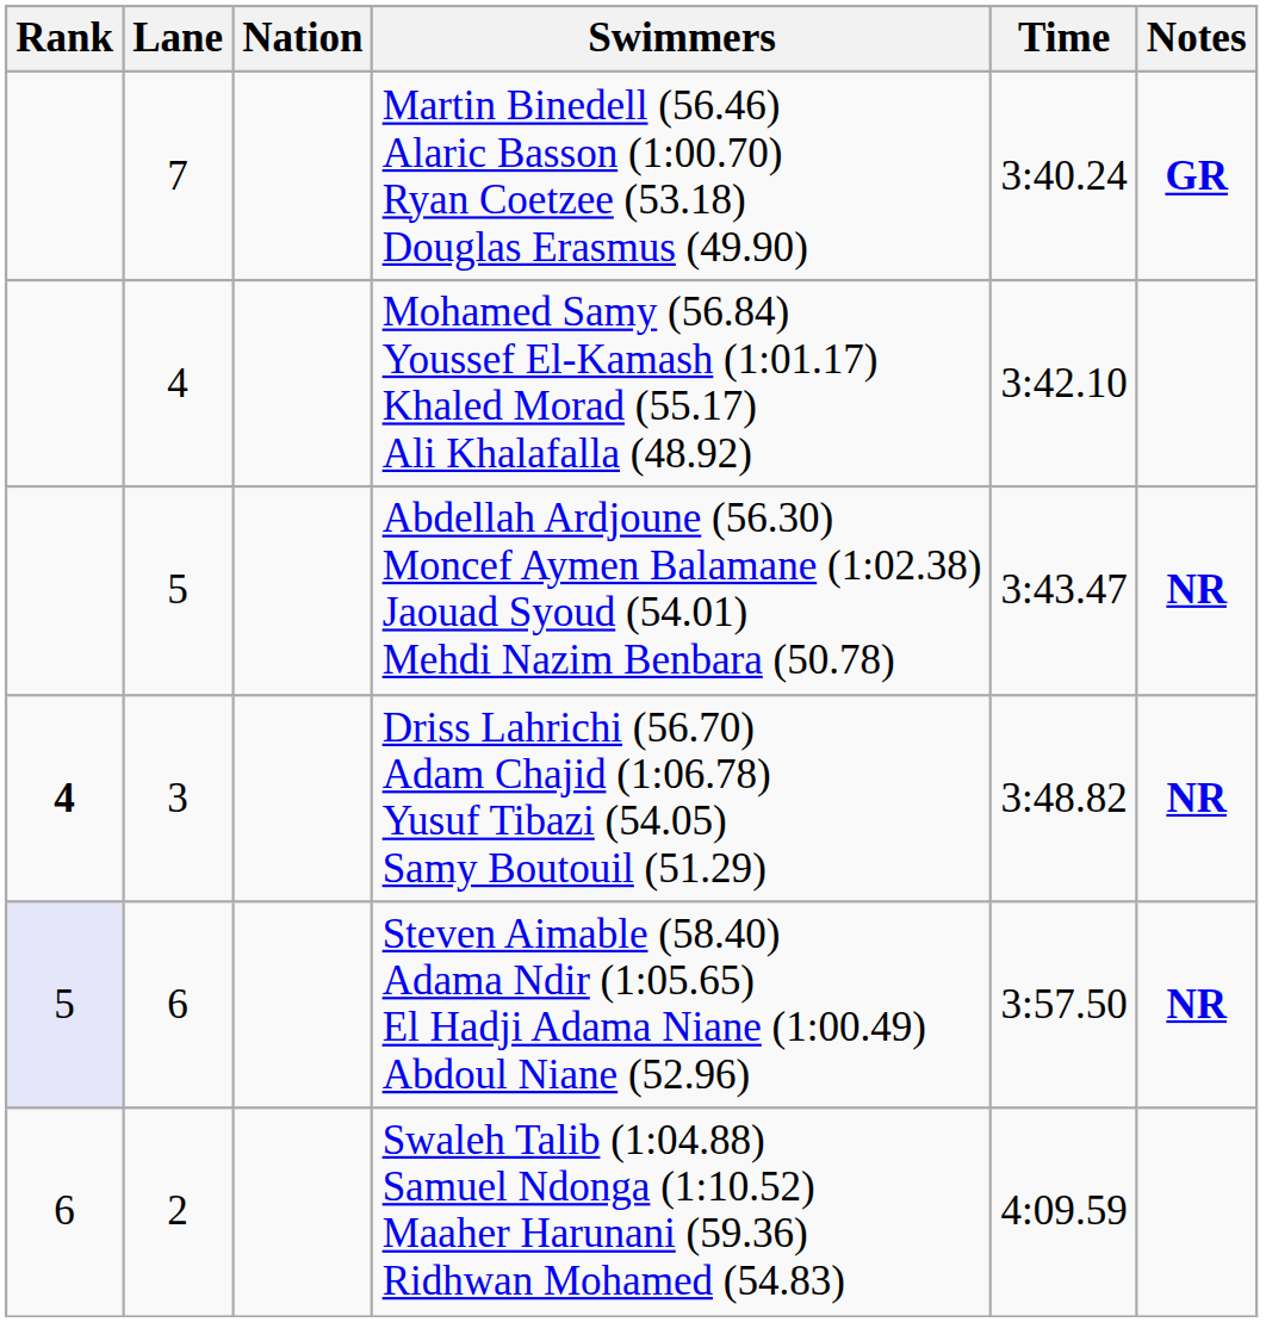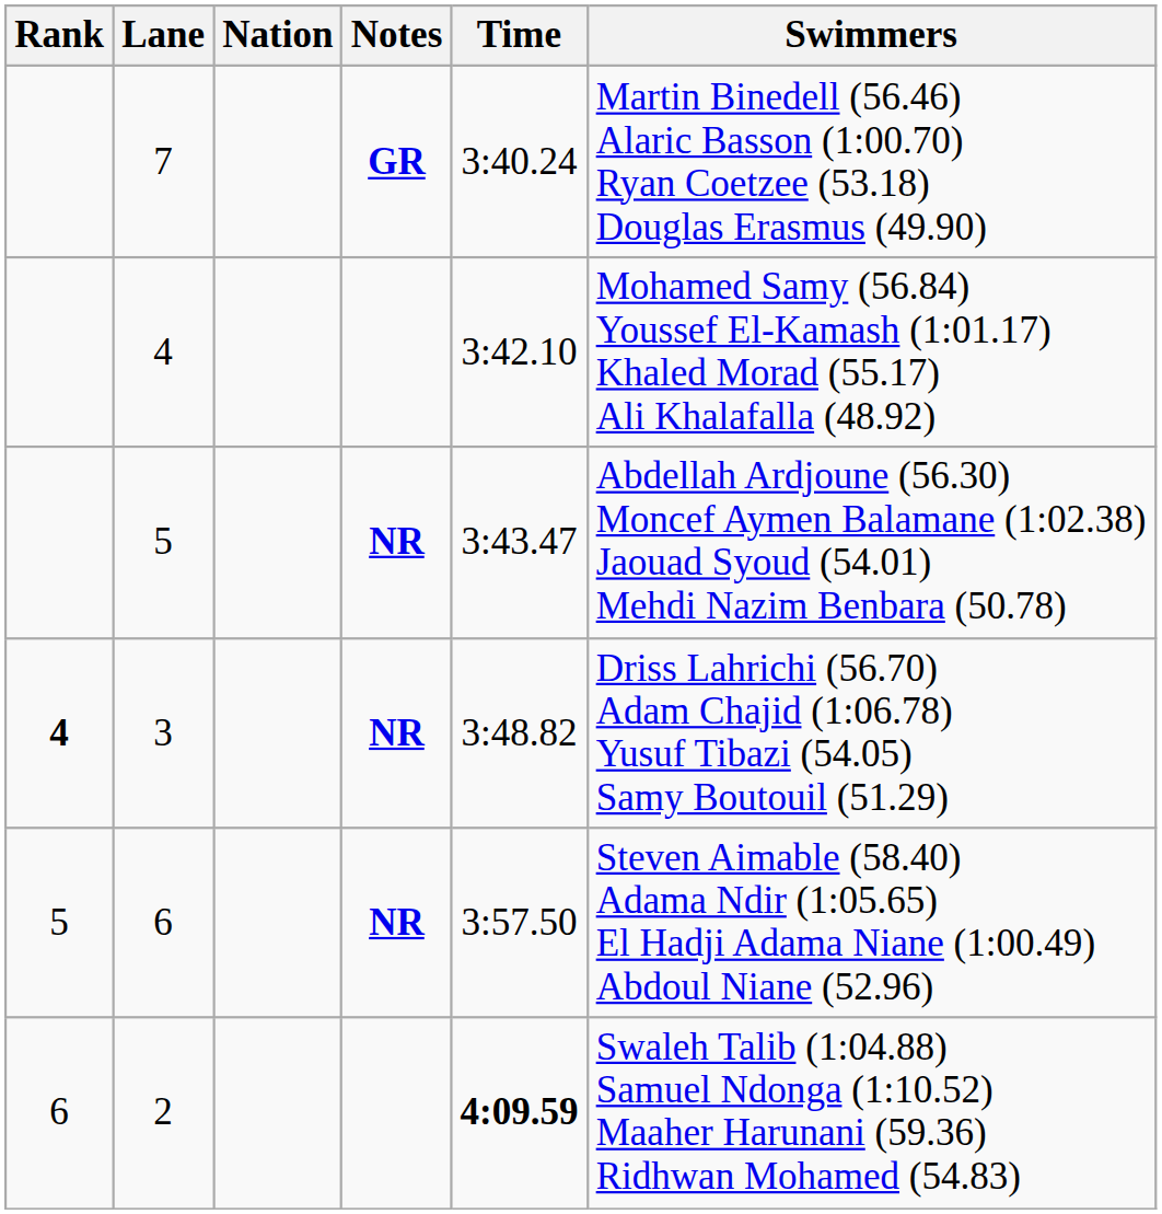columns swapped: Swimmers <-> Notes
row 6 | Rank: lavender background -> no background
row 7 | Time: normal -> bold
